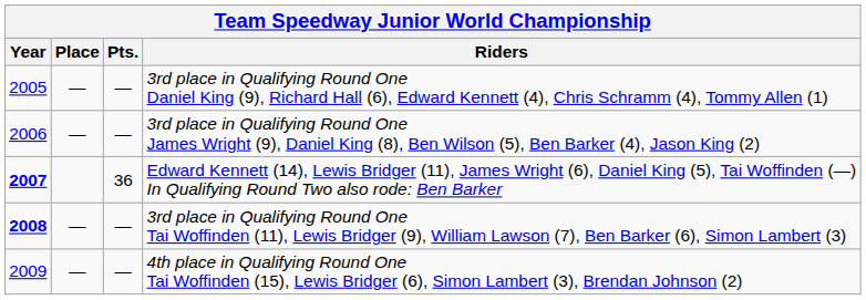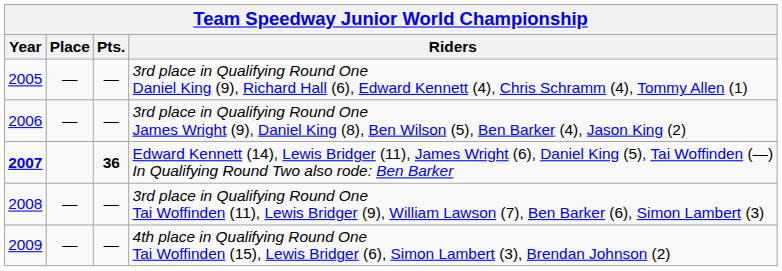row 5 | Pts.: normal -> bold
row 6 | Year: bold -> normal
